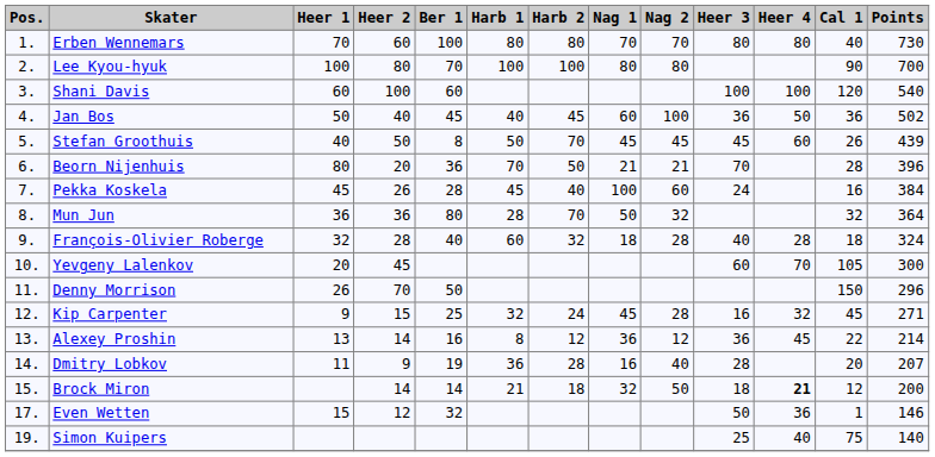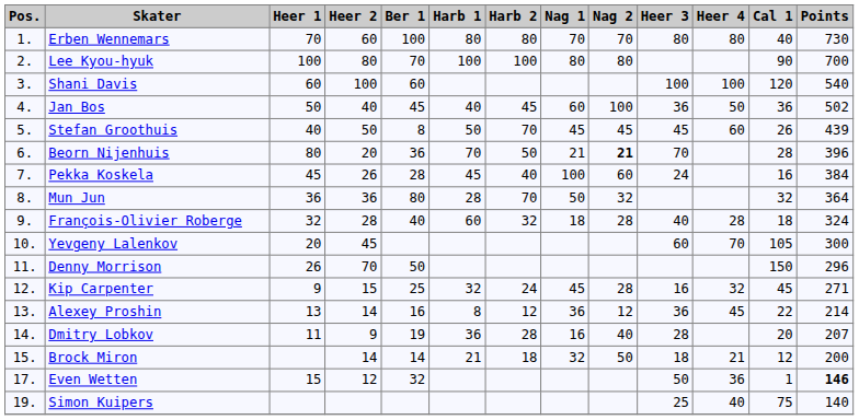Beorn Nijenhuis | Nag 2: normal -> bold
Brock Miron | Heer 4: bold -> normal
Even Wetten | Points: normal -> bold
